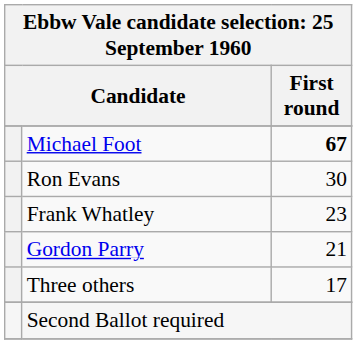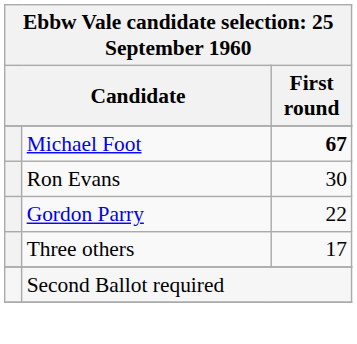- row: Frank Whatley | 23
Gordon Parry | First round: 21 -> 22
